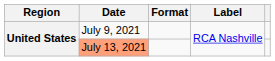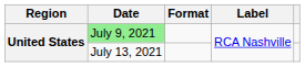July 9, 2021 | Date: no background -> lightgreen background
July 13, 2021 | Date: lightsalmon background -> no background
